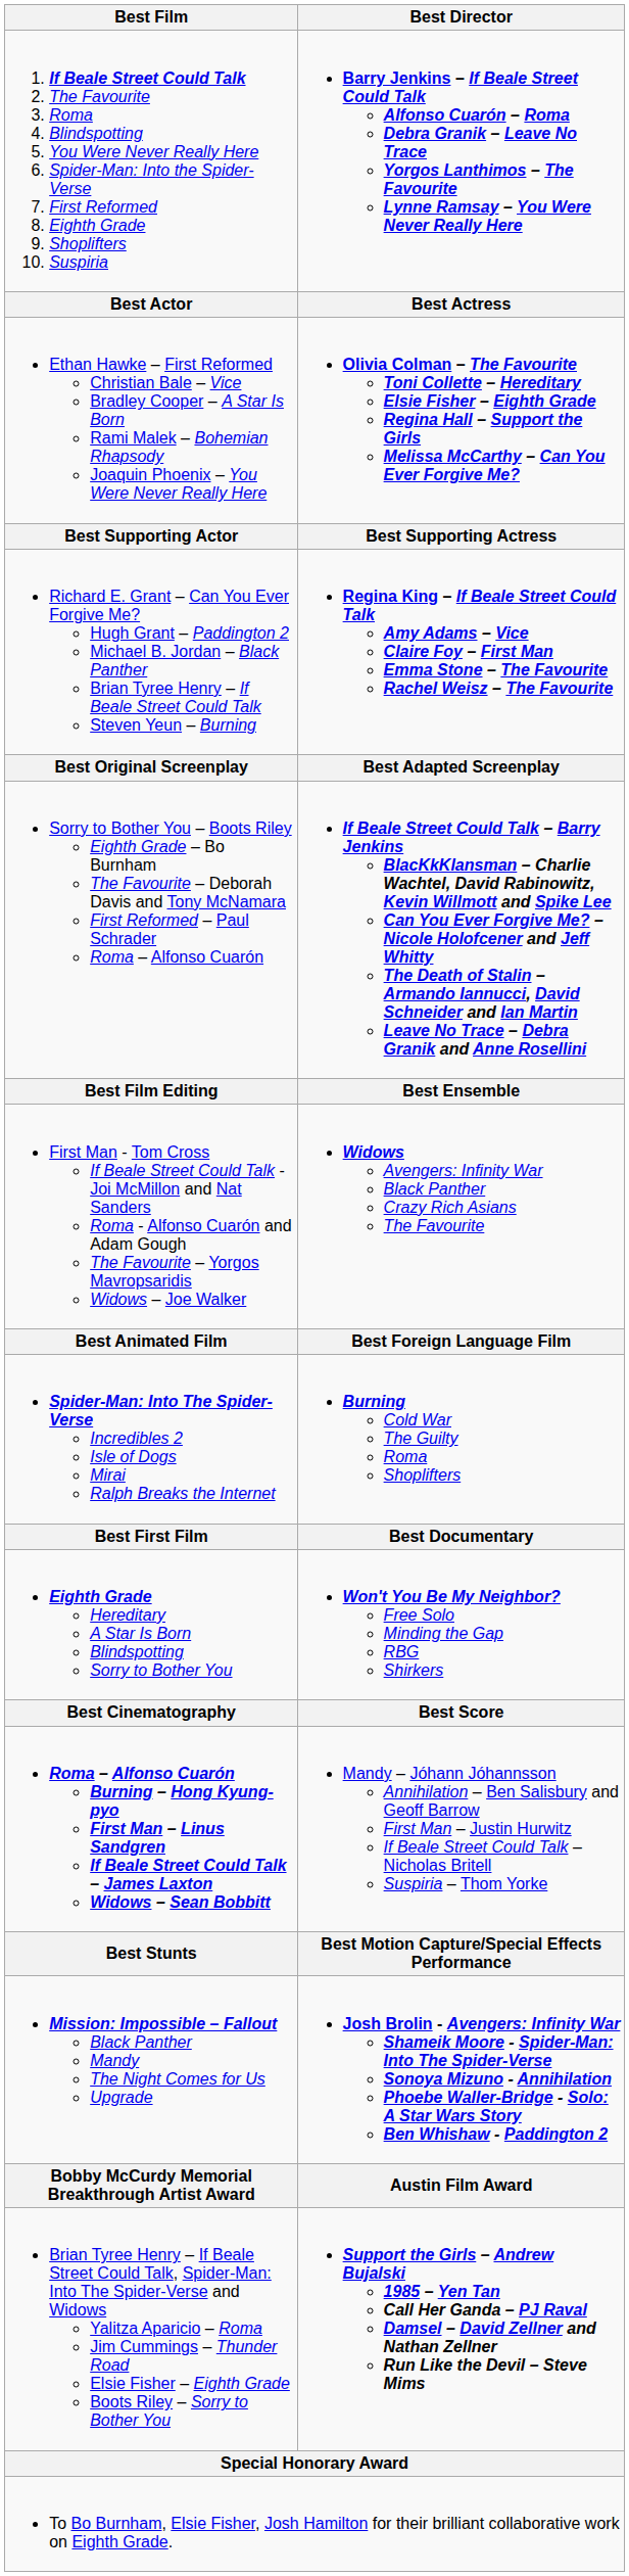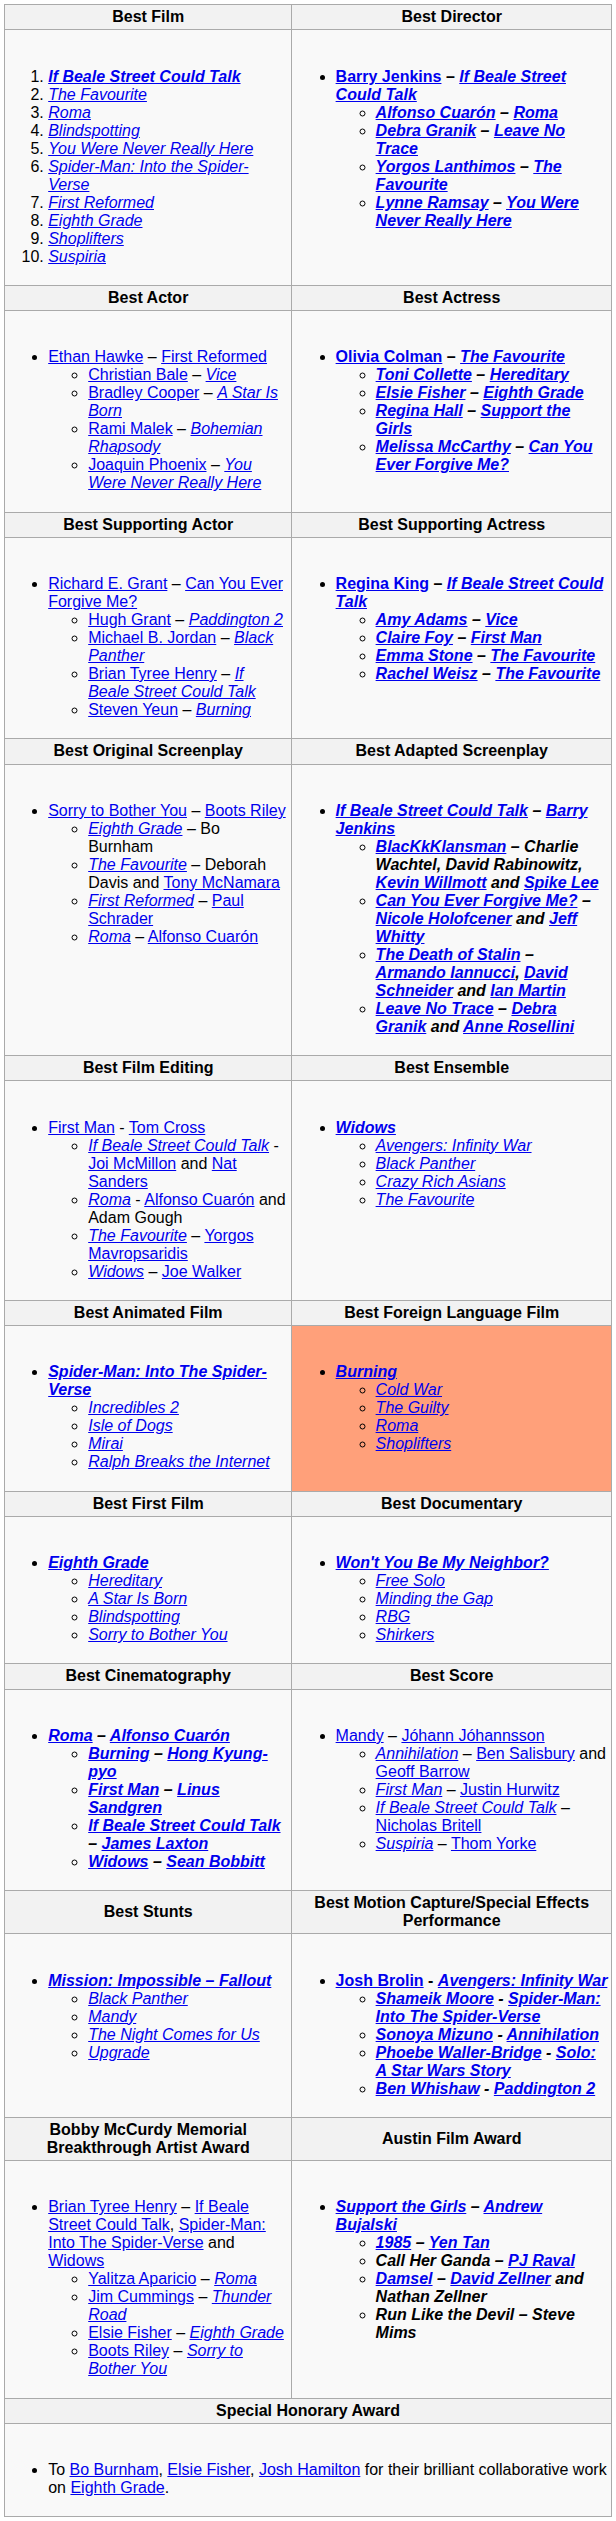row 12 | Best Director: no background -> lightsalmon background
